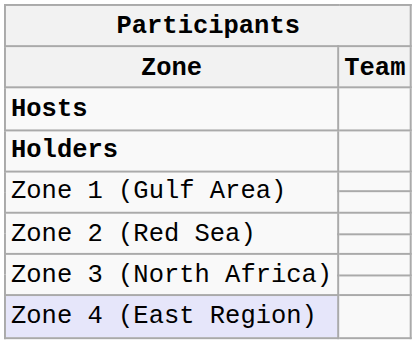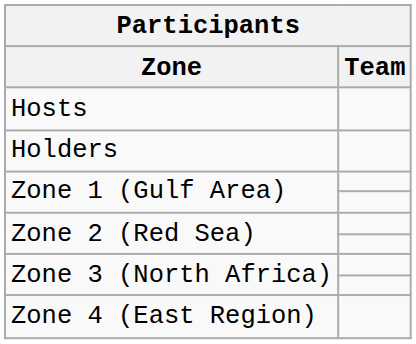row 3 | Zone: bold -> normal
row 4 | Zone: bold -> normal
row 11 | Zone: lavender background -> no background
